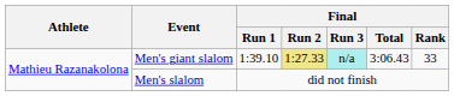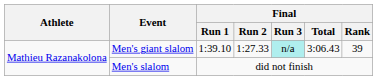Men's giant slalom | Final / Run 2: khaki background -> no background
Men's giant slalom | Final / Rank: 33 -> 39
